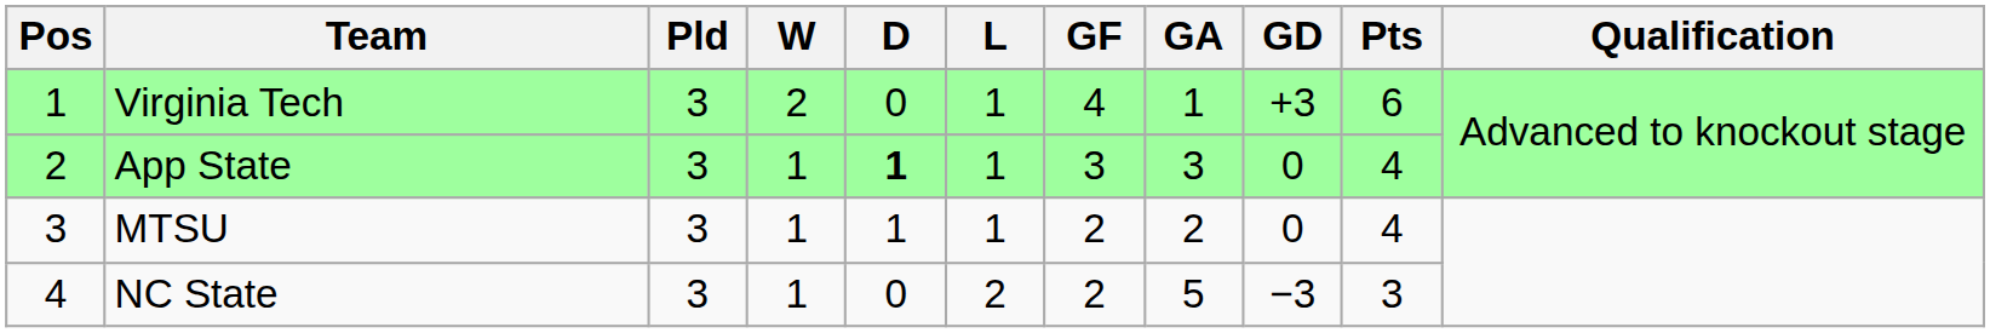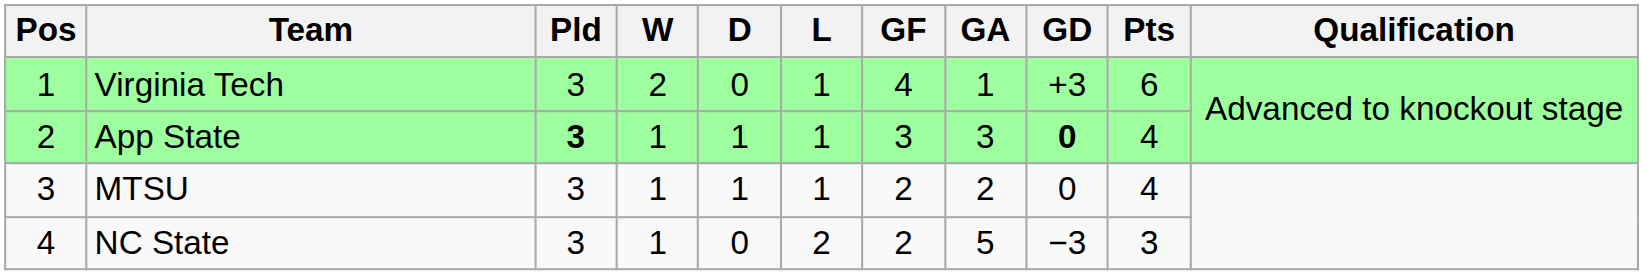App State | Pld: normal -> bold
App State | D: bold -> normal
App State | GD: normal -> bold
